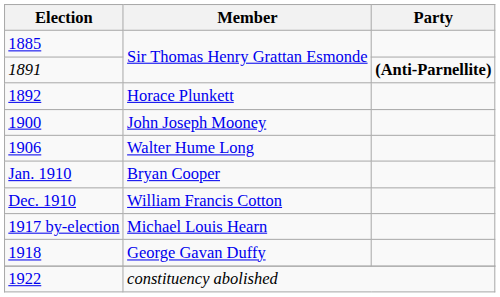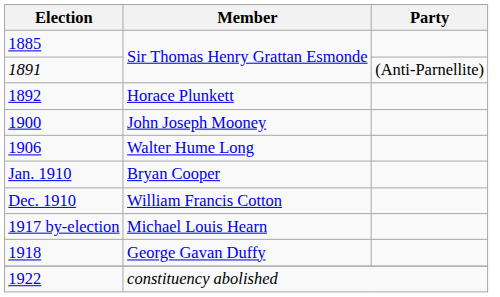1891 / Sir Thomas Henry Grattan Esmonde | column 3: bold -> normal
